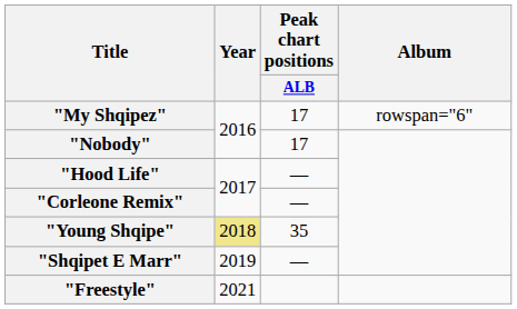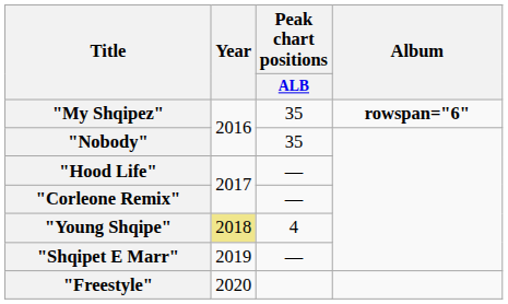"My Shqipez" | Peak chart positions / ALB: 17 -> 35
"My Shqipez" | Album: normal -> bold
"Nobody" | Peak chart positions / ALB: 17 -> 35
"Young Shqipe" | Peak chart positions / ALB: 35 -> 4
"Freestyle" | Year: 2021 -> 2020
